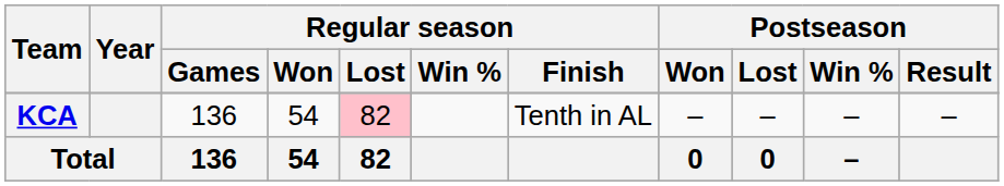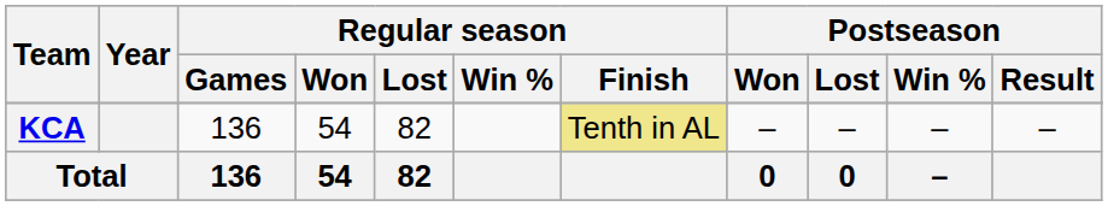KCA | Regular season / Lost: pink background -> no background
KCA | Regular season / Finish: no background -> khaki background
